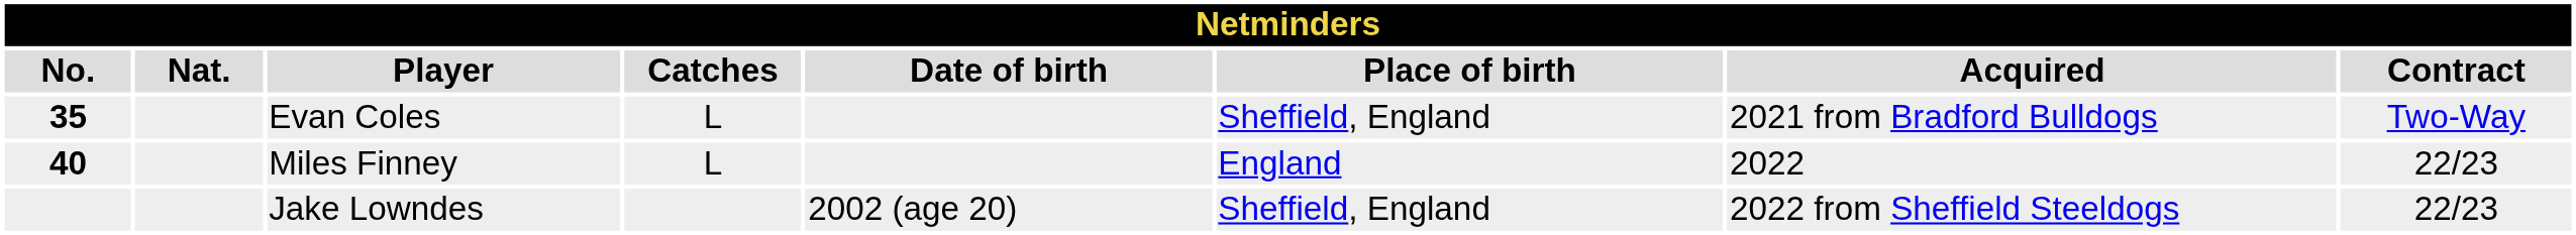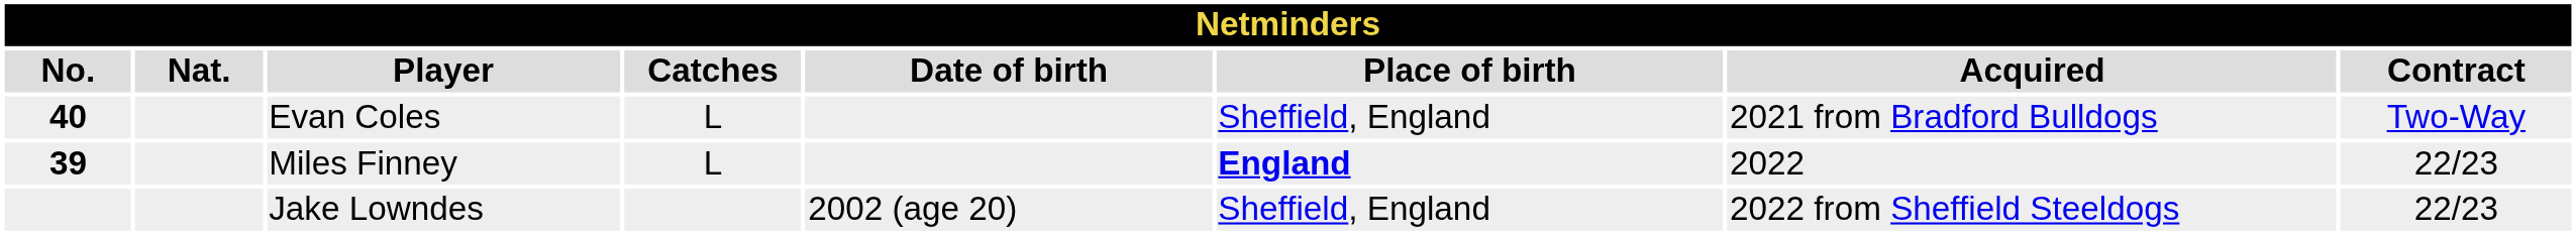Evan Coles | No.: 35 -> 40
Miles Finney | No.: 40 -> 39
Miles Finney | Place of birth: normal -> bold
